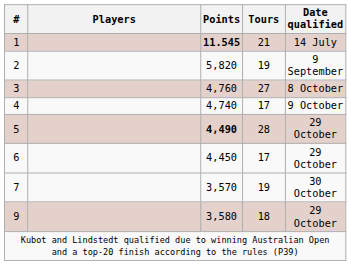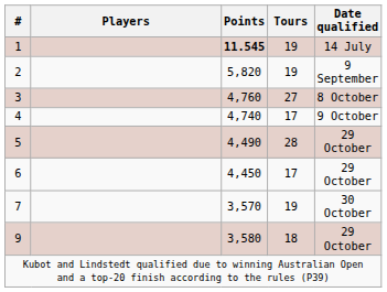1 | Tours: 21 -> 19
5 | Points: bold -> normal
